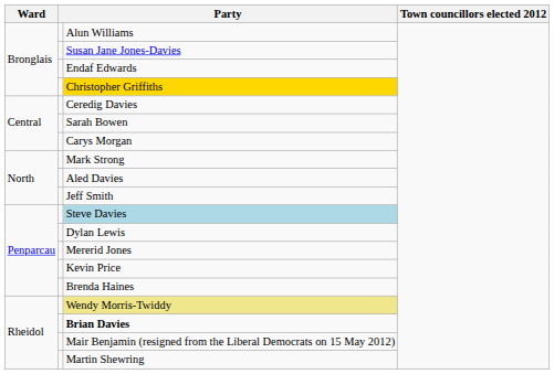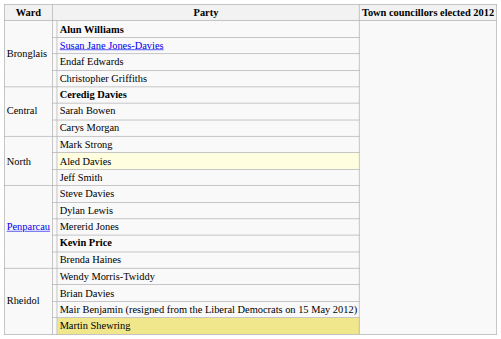Alun Williams | column 3: normal -> bold
Christopher Griffiths | column 3: gold background -> no background
Ceredig Davies | column 3: normal -> bold
Aled Davies | column 3: no background -> lightyellow background
Steve Davies | column 3: lightblue background -> no background
Kevin Price | column 3: normal -> bold
Wendy Morris-Twiddy | column 3: khaki background -> no background
Brian Davies | column 3: bold -> normal
Martin Shewring | column 3: no background -> khaki background
